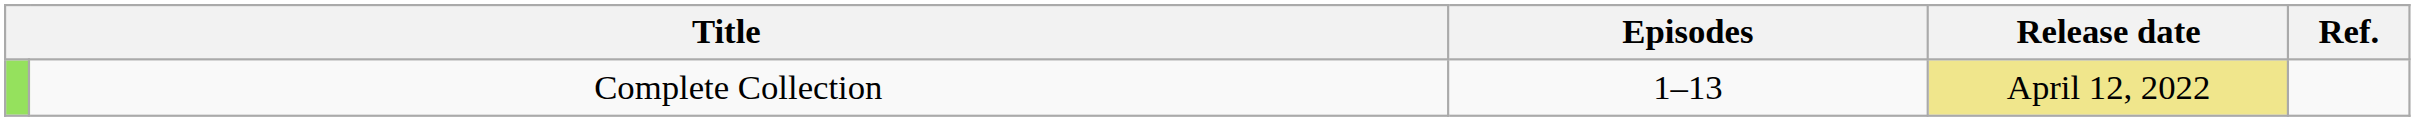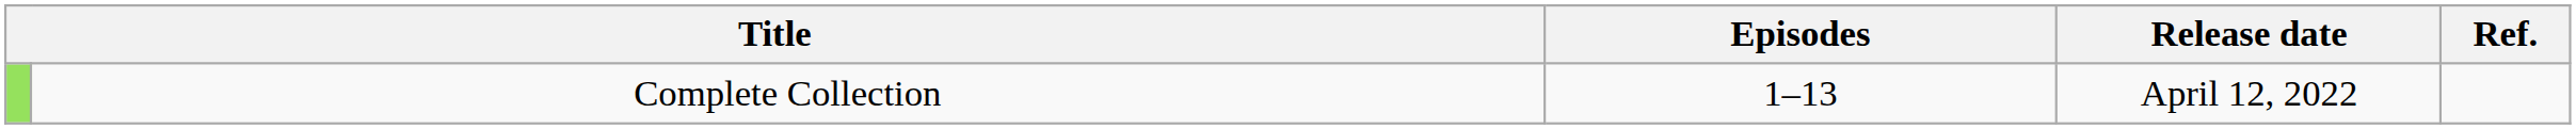Complete Collection | Release date: khaki background -> no background
